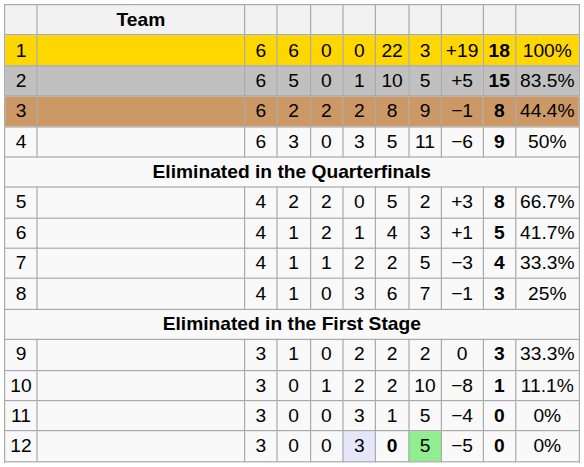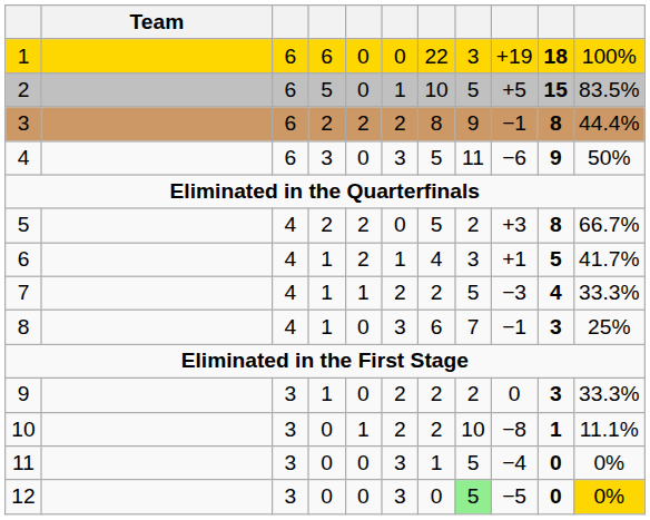12 | column 6: lavender background -> no background
12 | column 7: bold -> normal
12 | column 11: no background -> gold background
